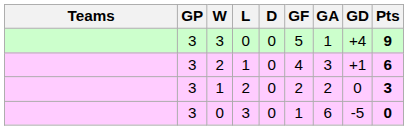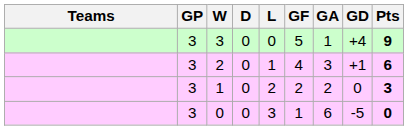columns swapped: D <-> L
